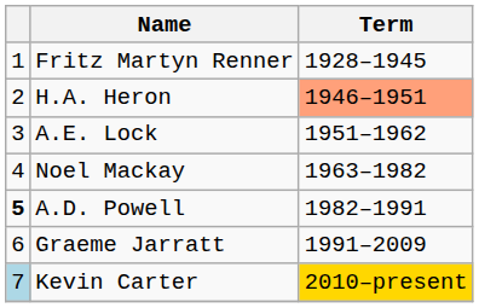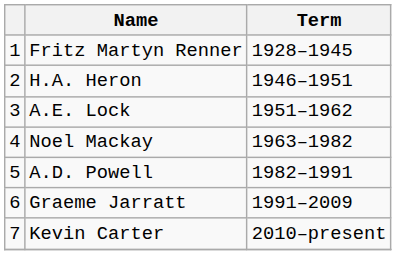H.A. Heron | Term: lightsalmon background -> no background
A.D. Powell | column 1: bold -> normal
Kevin Carter | column 1: lightblue background -> no background
Kevin Carter | Term: gold background -> no background
